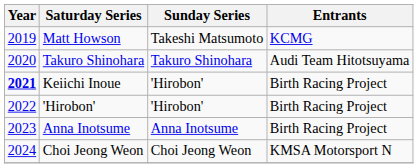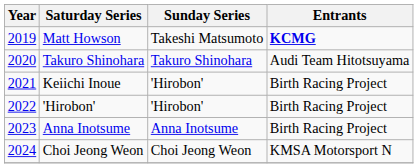Matt Howson | Entrants: normal -> bold
Keiichi Inoue | Year: bold -> normal
